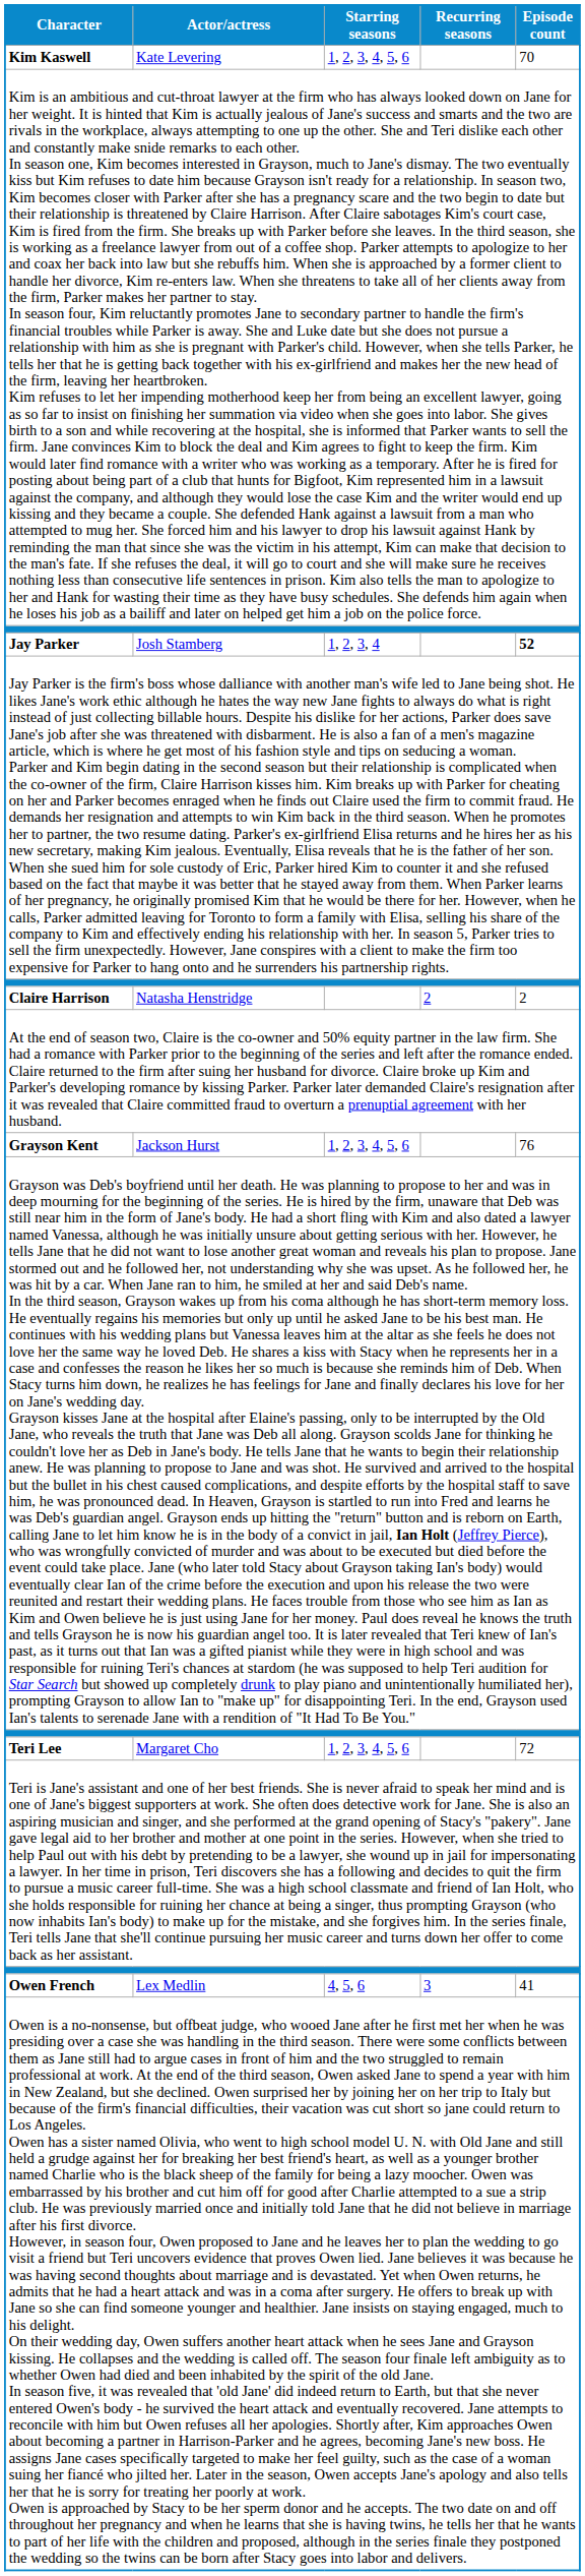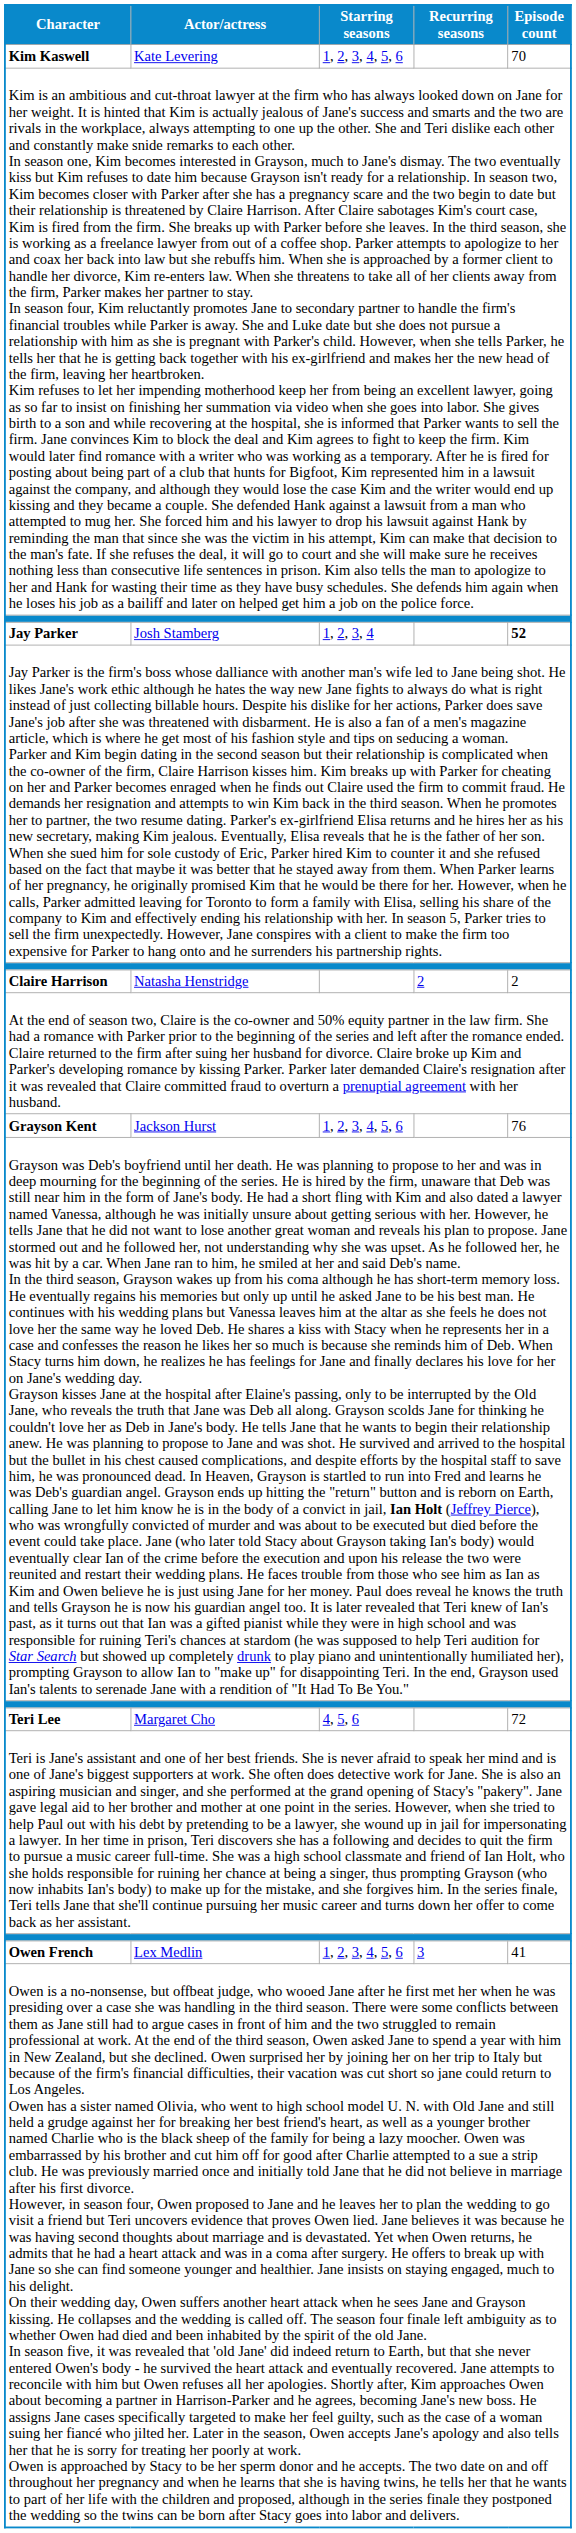Teri Lee | Starring seasons: 1, 2, 3, 4, 5, 6 -> 4, 5, 6
Owen French | Starring seasons: 4, 5, 6 -> 1, 2, 3, 4, 5, 6
